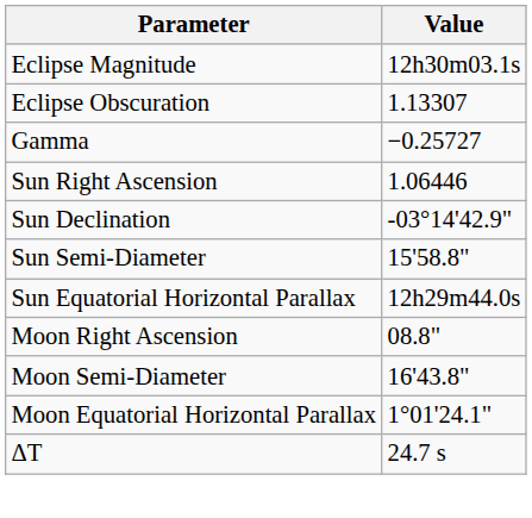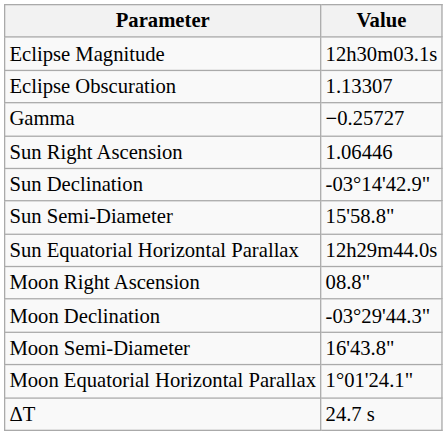+ row: Moon Declination | -03°29'44.3"
